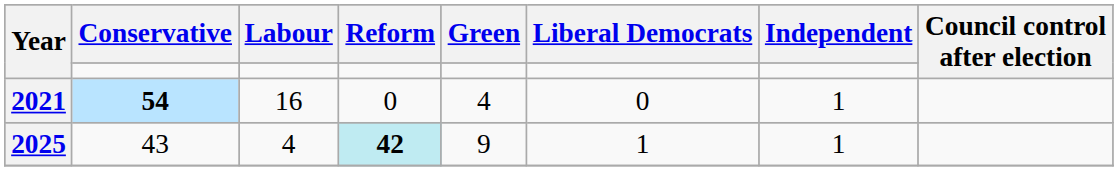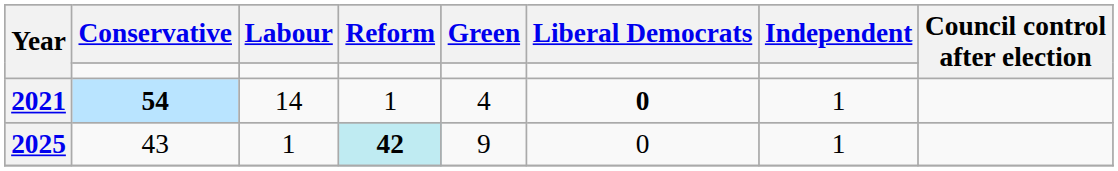2021 | Labour: 16 -> 14
2021 | Reform: 0 -> 1
2021 | Liberal Democrats: normal -> bold
2025 | Labour: 4 -> 1
2025 | Liberal Democrats: 1 -> 0
